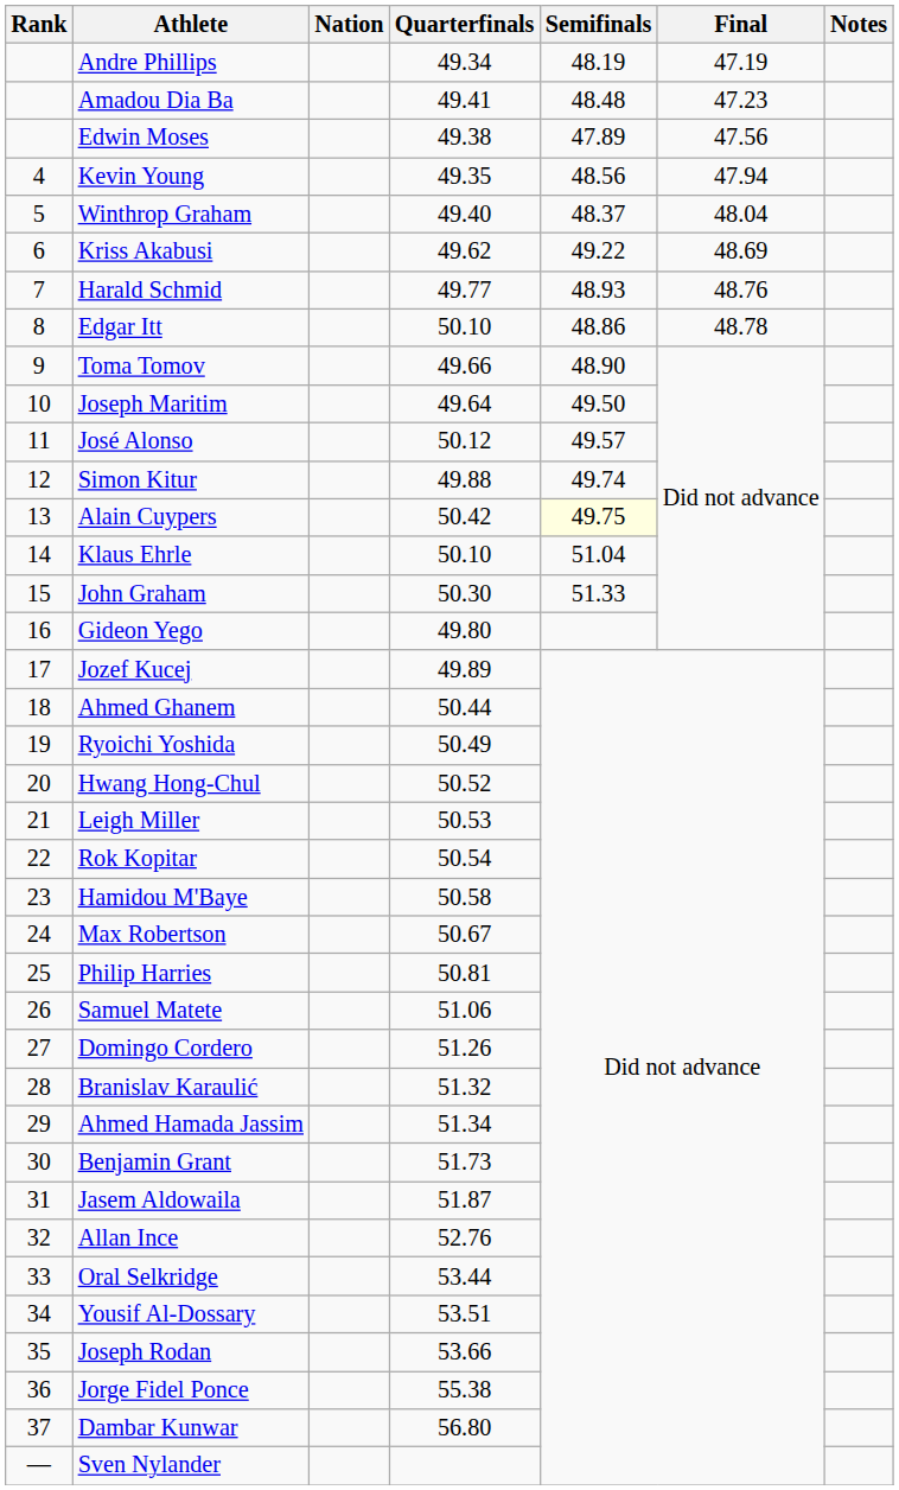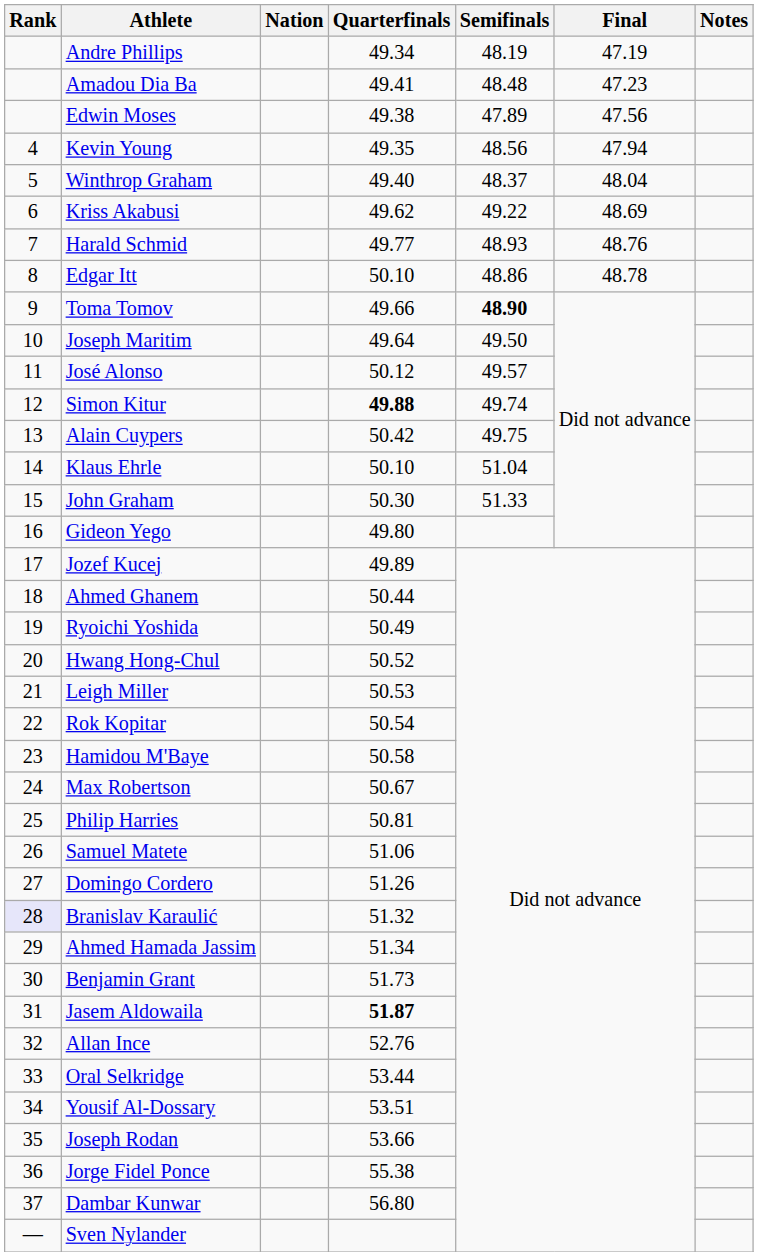Toma Tomov | Semifinals: normal -> bold
Simon Kitur | Quarterfinals: normal -> bold
Alain Cuypers | Semifinals: lightyellow background -> no background
Branislav Karaulić | Rank: no background -> lavender background
Jasem Aldowaila | Quarterfinals: normal -> bold
